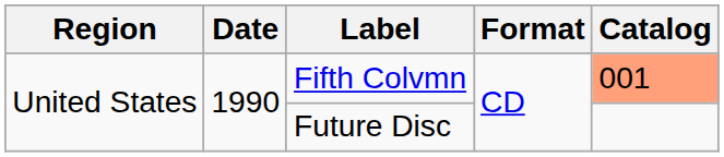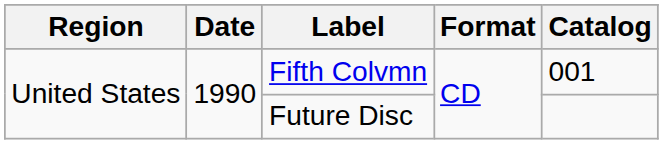Fifth Colvmn | Catalog: lightsalmon background -> no background
